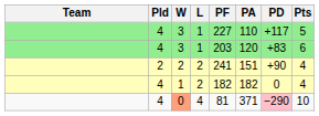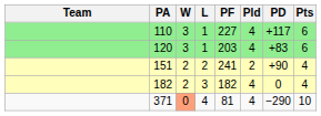columns swapped: Pld <-> PA
row 2 | Pts: 5 -> 6
row 5 | W: 1 -> 2
row 5 | L: 2 -> 3
row 6 | PD: pink background -> no background
